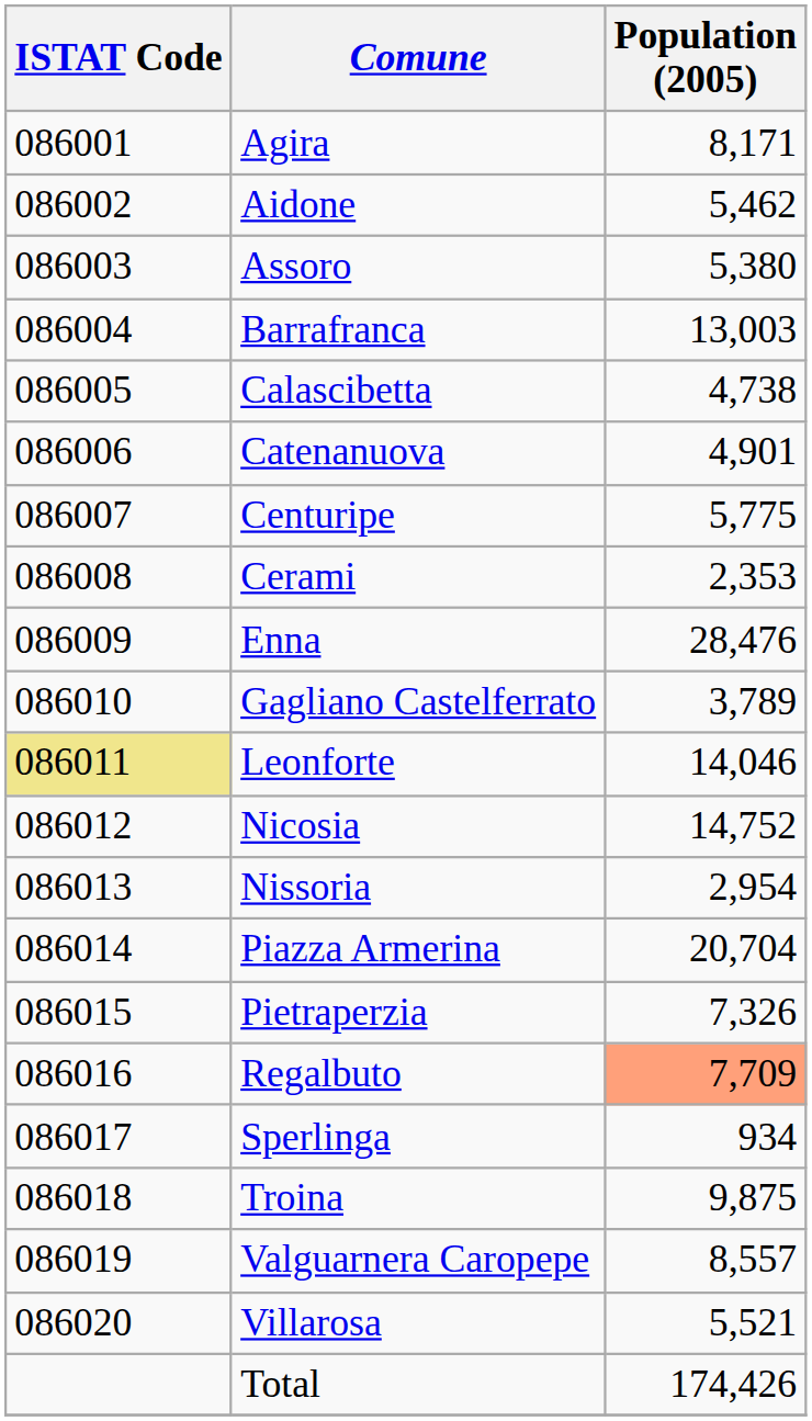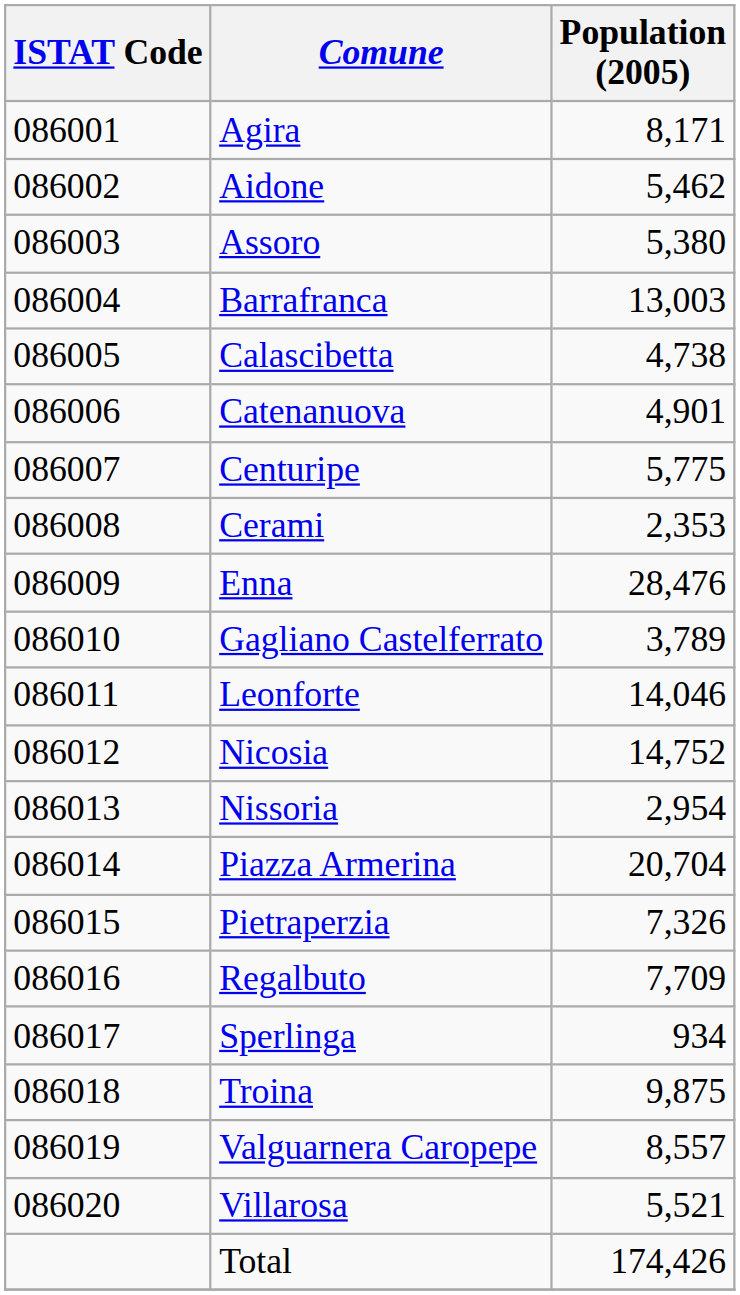Leonforte | ISTAT Code: khaki background -> no background
Regalbuto | Population (2005): lightsalmon background -> no background
